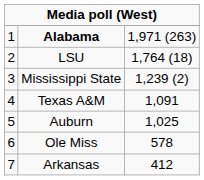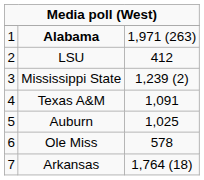LSU | column 3: 1,764 (18) -> 412
Arkansas | column 3: 412 -> 1,764 (18)
